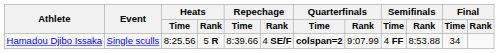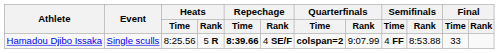Hamadou Djibo Issaka | Repechage / Time: normal -> bold
Hamadou Djibo Issaka | Final / Time: 34 -> 33
